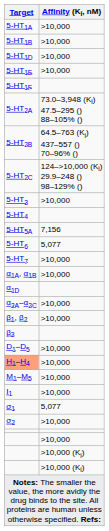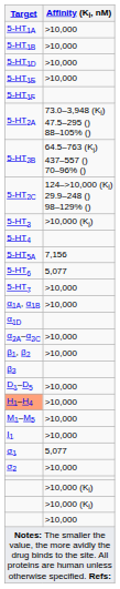row 10 | Affinity (Ki, nM): >10,000 -> >10,000 (Ki)
row 27 | Affinity (Ki, nM): >10,000 -> >10,000 (Ki)
row 29 | Affinity (Ki, nM): >10,000 (Ki) -> >10,000
